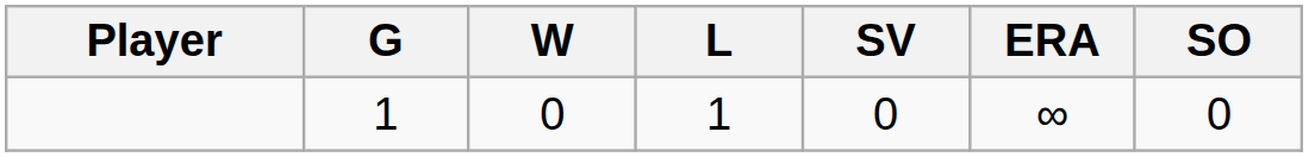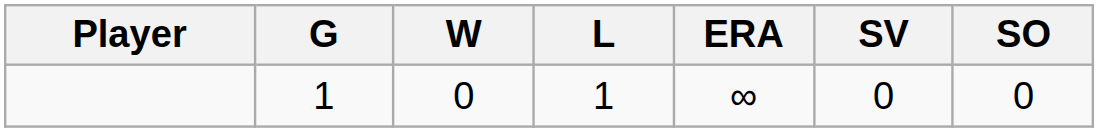columns swapped: SV <-> ERA
